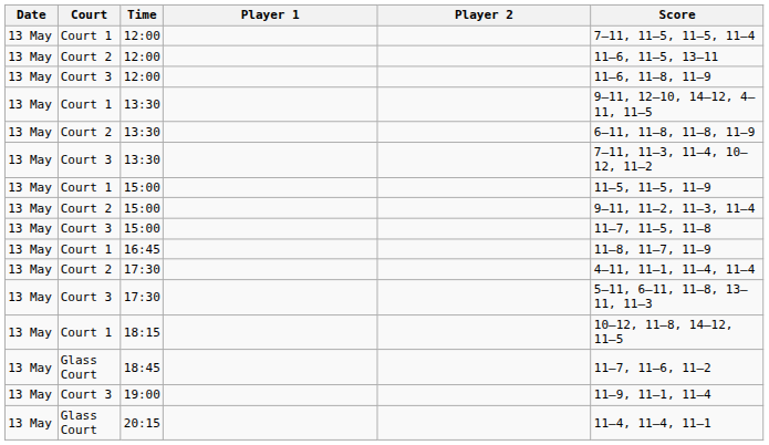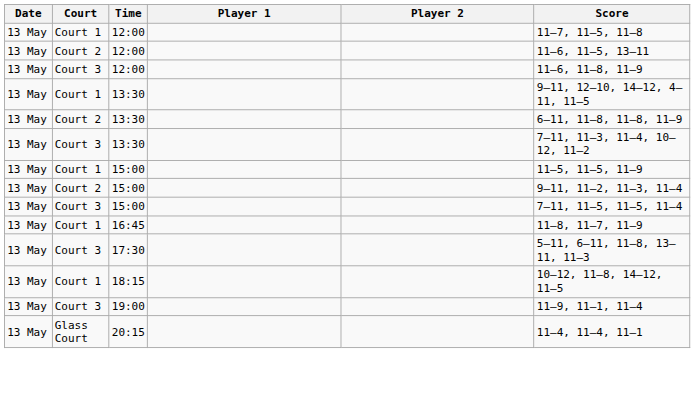Court 1 / 12:00 | Score: 7–11, 11–5, 11–5, 11–4 -> 11–7, 11–5, 11–8
Court 3 / 15:00 | Score: 11–7, 11–5, 11–8 -> 7–11, 11–5, 11–5, 11–4
- row: 13 May | Court 2 | 17:30 | 4–11, 11–1, 11–4, 11–4
- row: 13 May | Glass Court | 18:45 | 11–7, 11–6, 11–2
